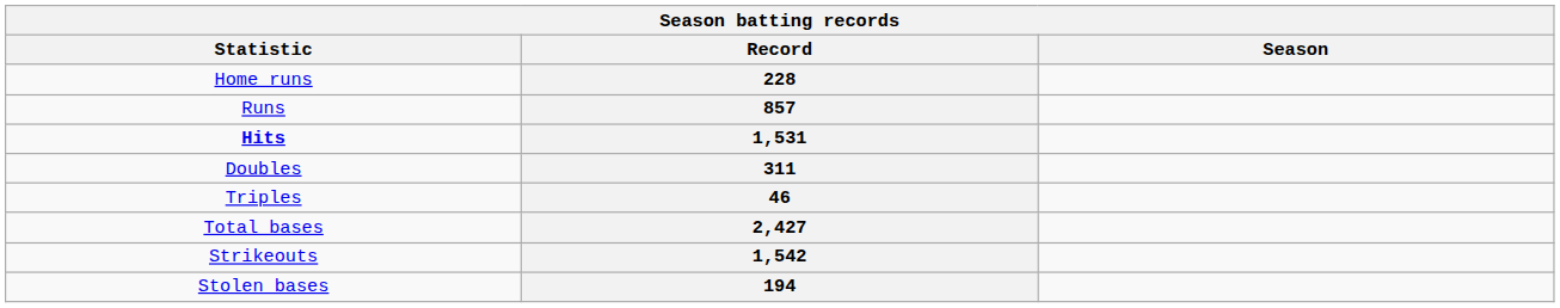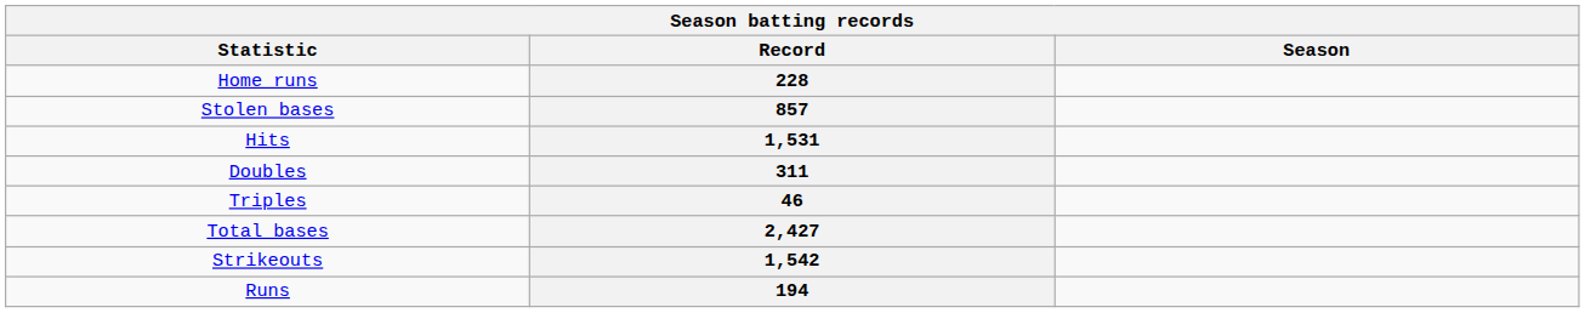857 | Statistic: Runs -> Stolen bases
1,531 | Statistic: bold -> normal
194 | Statistic: Stolen bases -> Runs
